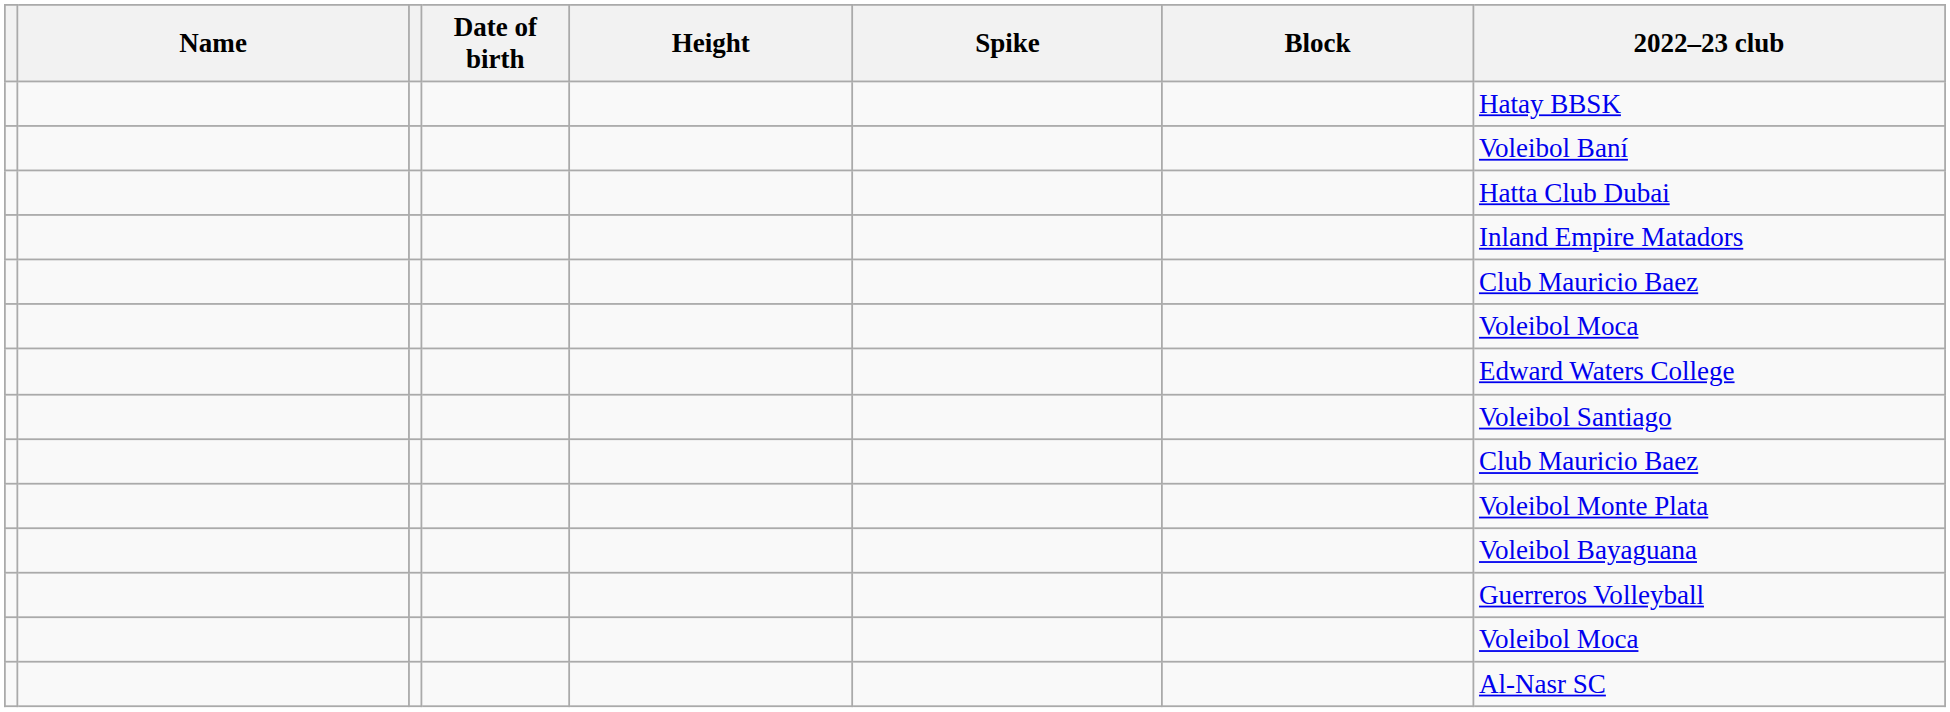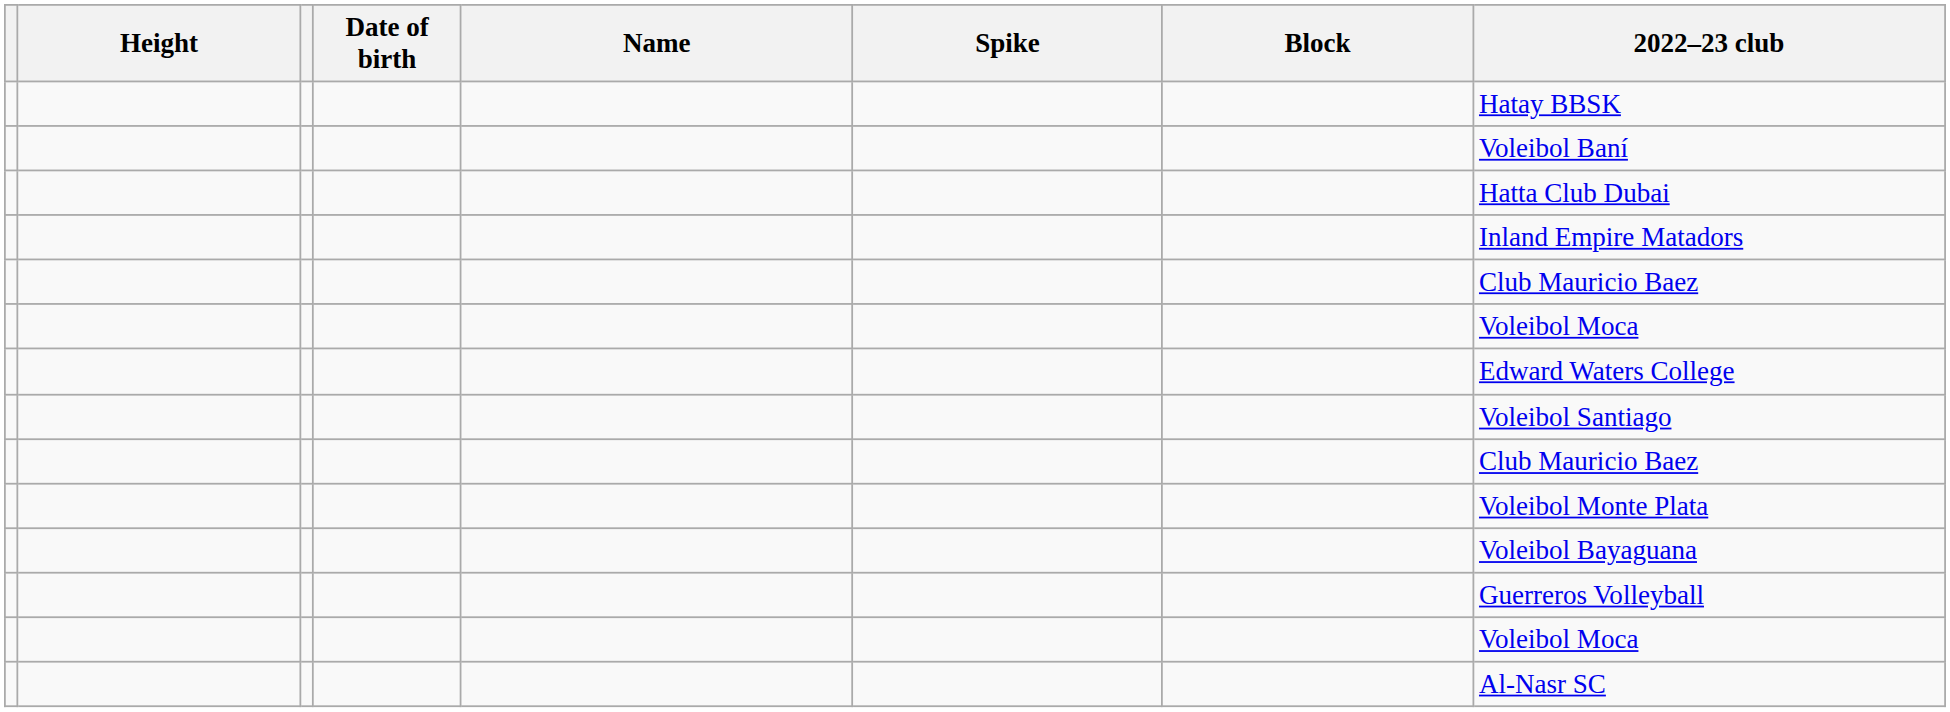columns swapped: Name <-> Height
